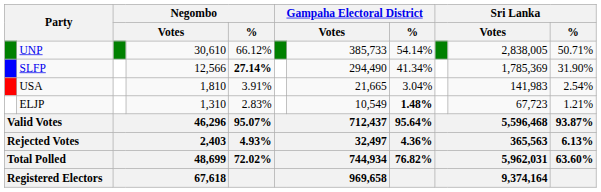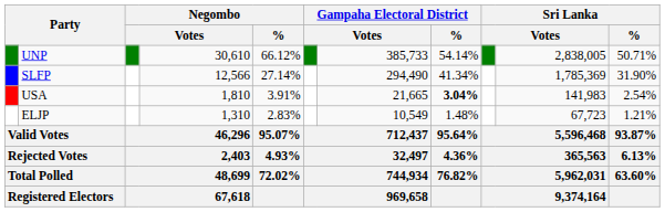SLFP | Negombo / %: bold -> normal
USA | Gampaha Electoral District / %: normal -> bold
ELJP | Gampaha Electoral District / %: bold -> normal
